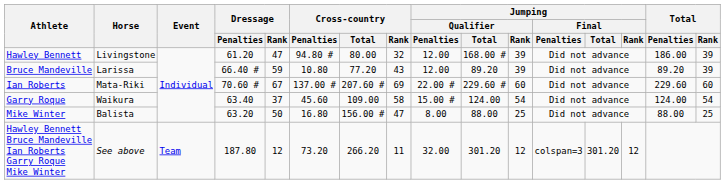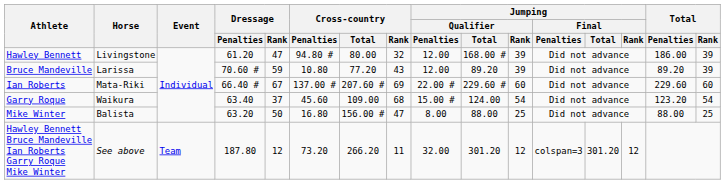Bruce Mandeville | Dressage / Penalties: 66.40 # -> 70.60 #
Ian Roberts | Dressage / Penalties: 70.60 # -> 66.40 #
Garry Roque | Cross-country / Rank: 58 -> 68
Garry Roque | Total / Penalties: 124.00 -> 123.20
